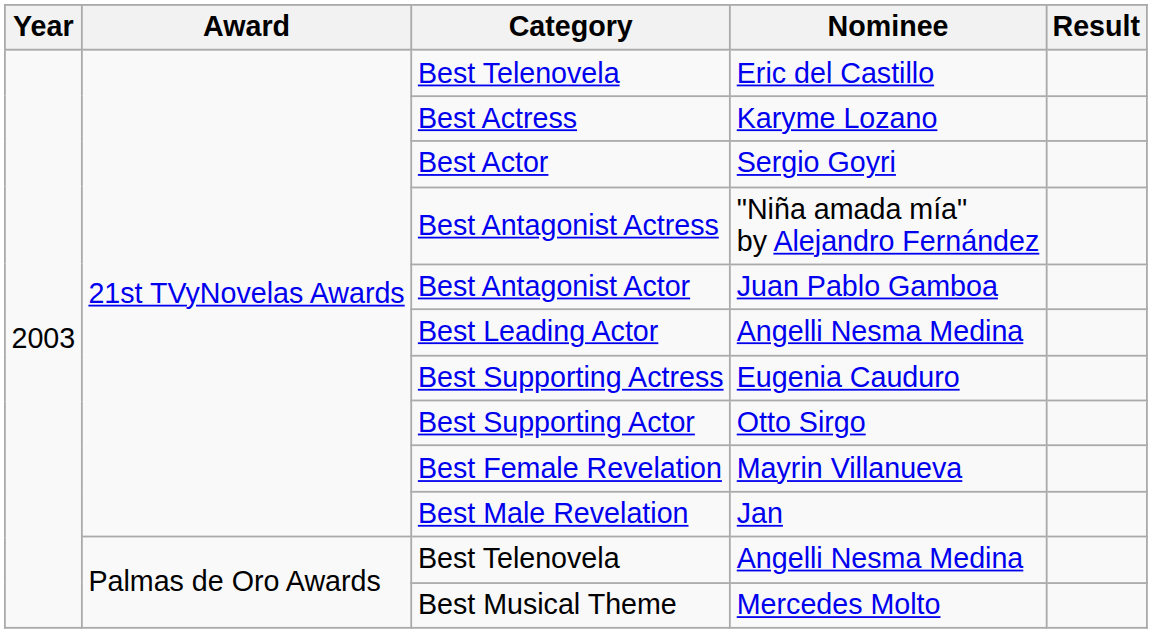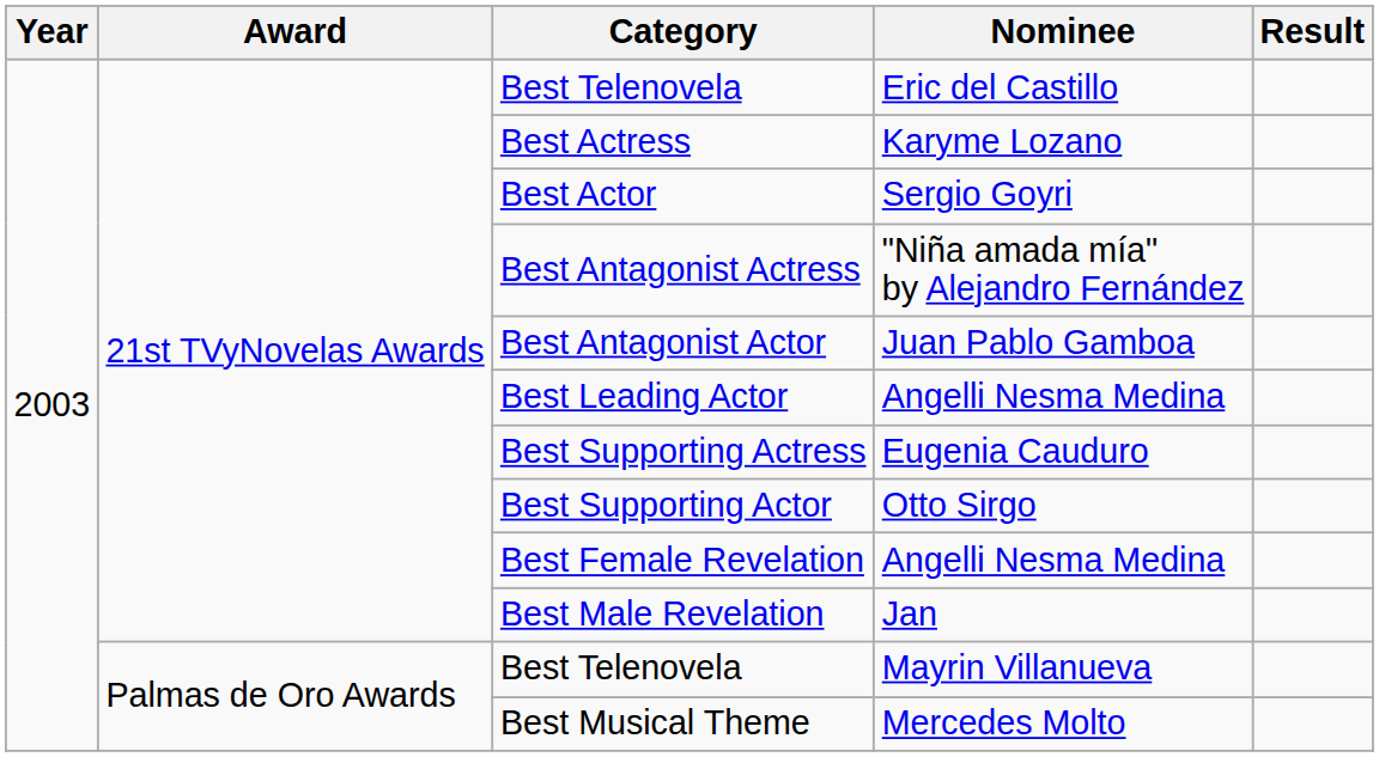Best Female Revelation | Nominee: Mayrin Villanueva -> Angelli Nesma Medina
Palmas de Oro Awards / Best Telenovela | Nominee: Angelli Nesma Medina -> Mayrin Villanueva
